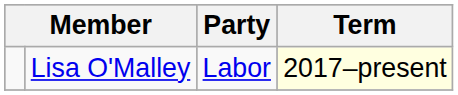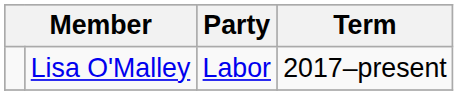Lisa O'Malley | Term: lightyellow background -> no background
